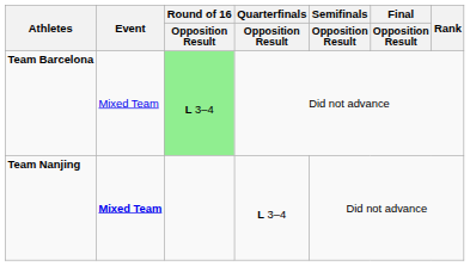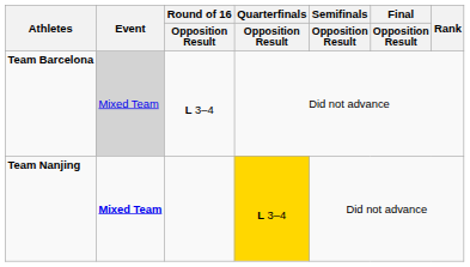Team Barcelona | Event: no background -> lightgrey background
Team Barcelona | Round of 16 / Opposition Result: lightgreen background -> no background
Team Nanjing | Quarterfinals / Opposition Result: no background -> gold background
